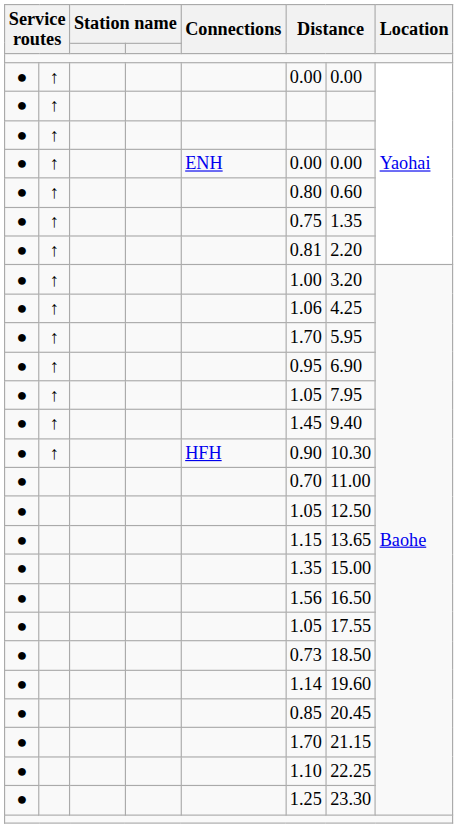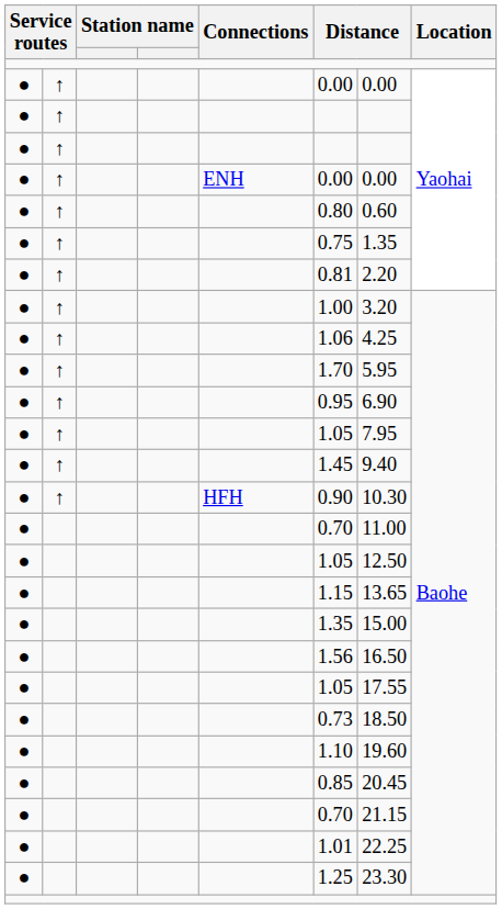row 25 | column 6: 1.14 -> 1.10
row 27 | column 6: 1.70 -> 0.70
row 28 | column 6: 1.10 -> 1.01
